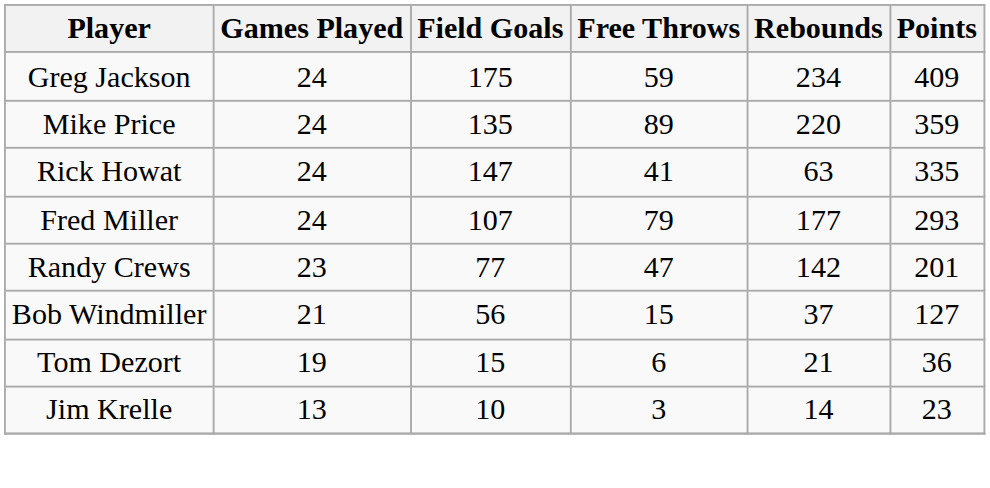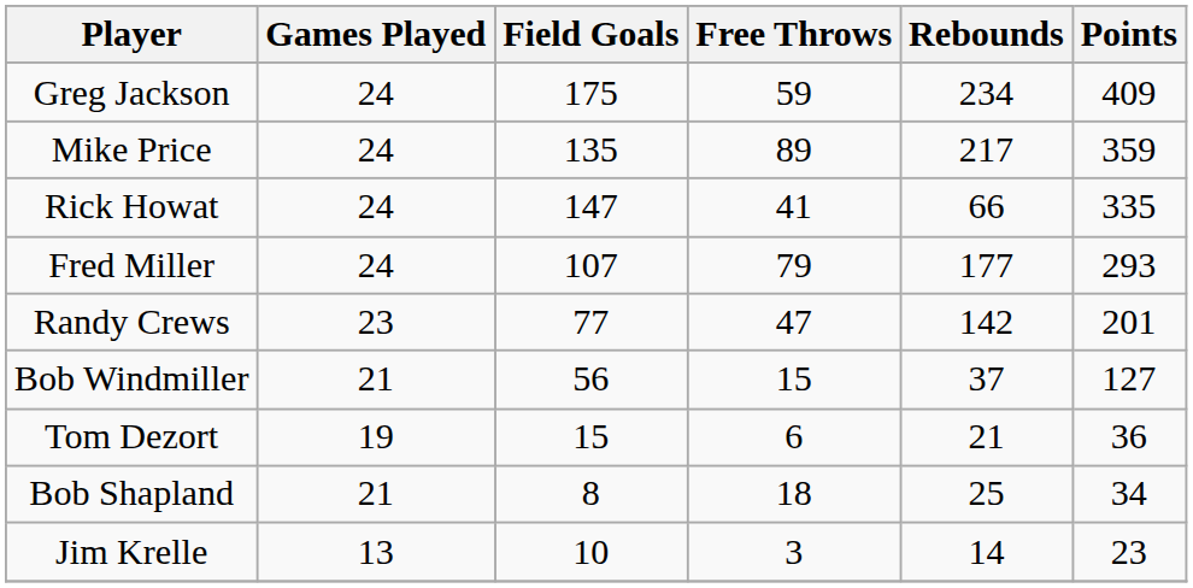Mike Price | Rebounds: 220 -> 217
Rick Howat | Rebounds: 63 -> 66
+ row: Bob Shapland | 21 | 8 | 18 | 25 | 34
